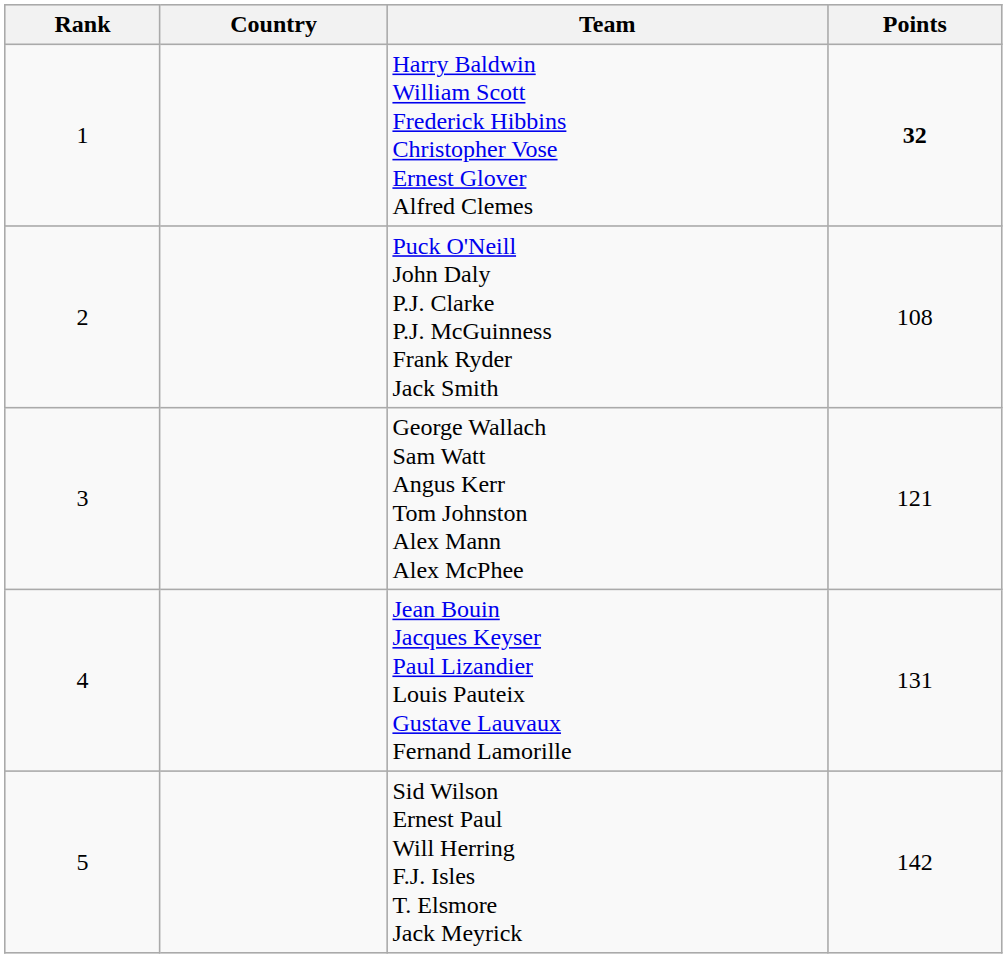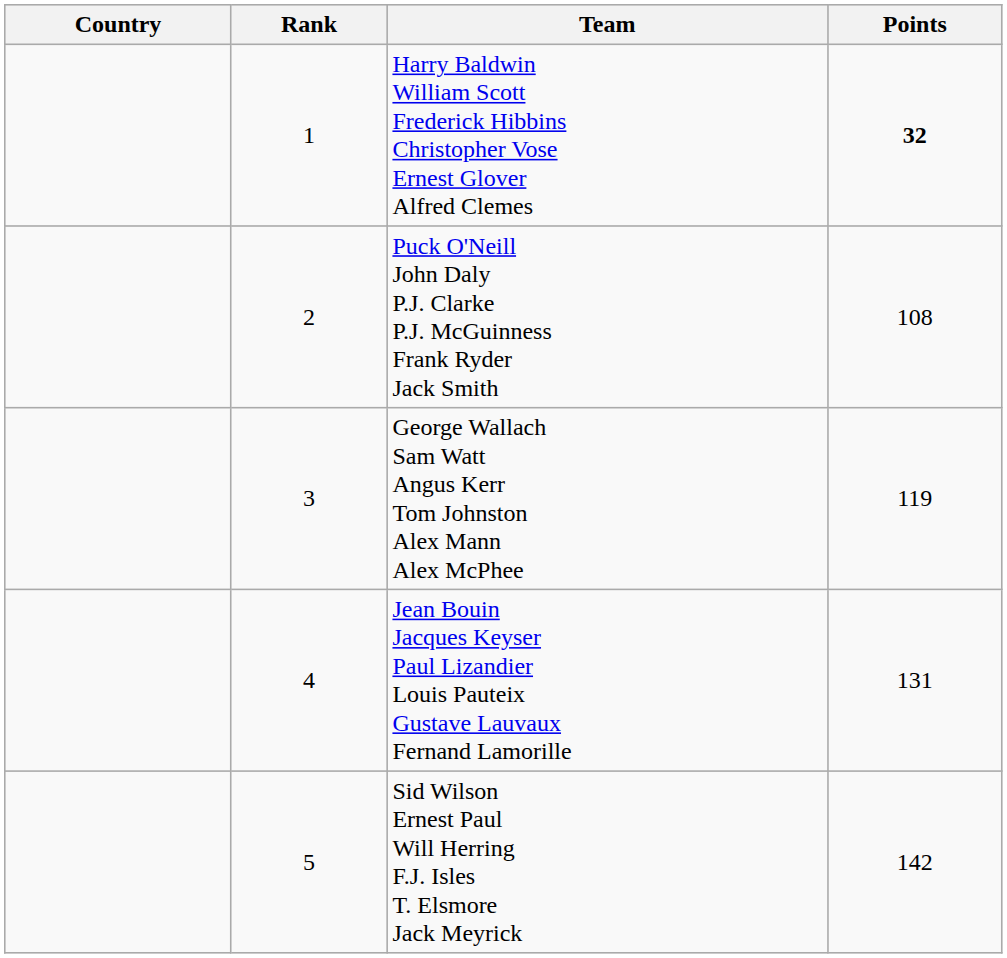columns swapped: Rank <-> Country
row 4 | Points: 121 -> 119
